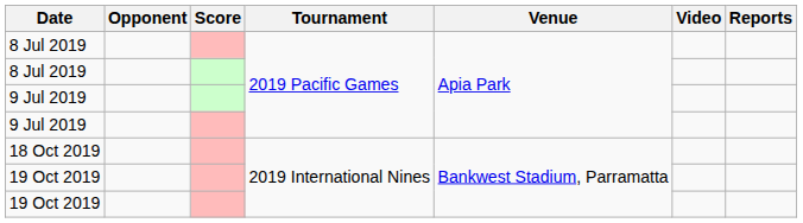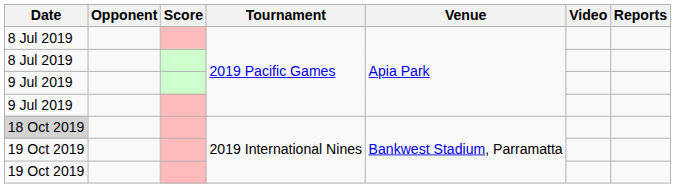18 Oct 2019 | Date: no background -> lightgrey background
